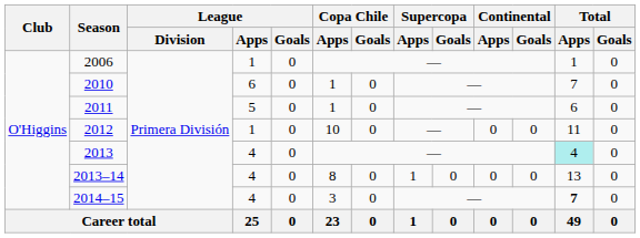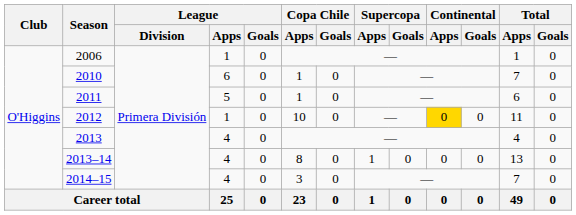2012 | Continental / Apps: no background -> gold background
2013 | Total / Apps: paleturquoise background -> no background
2014–15 | Total / Apps: bold -> normal
